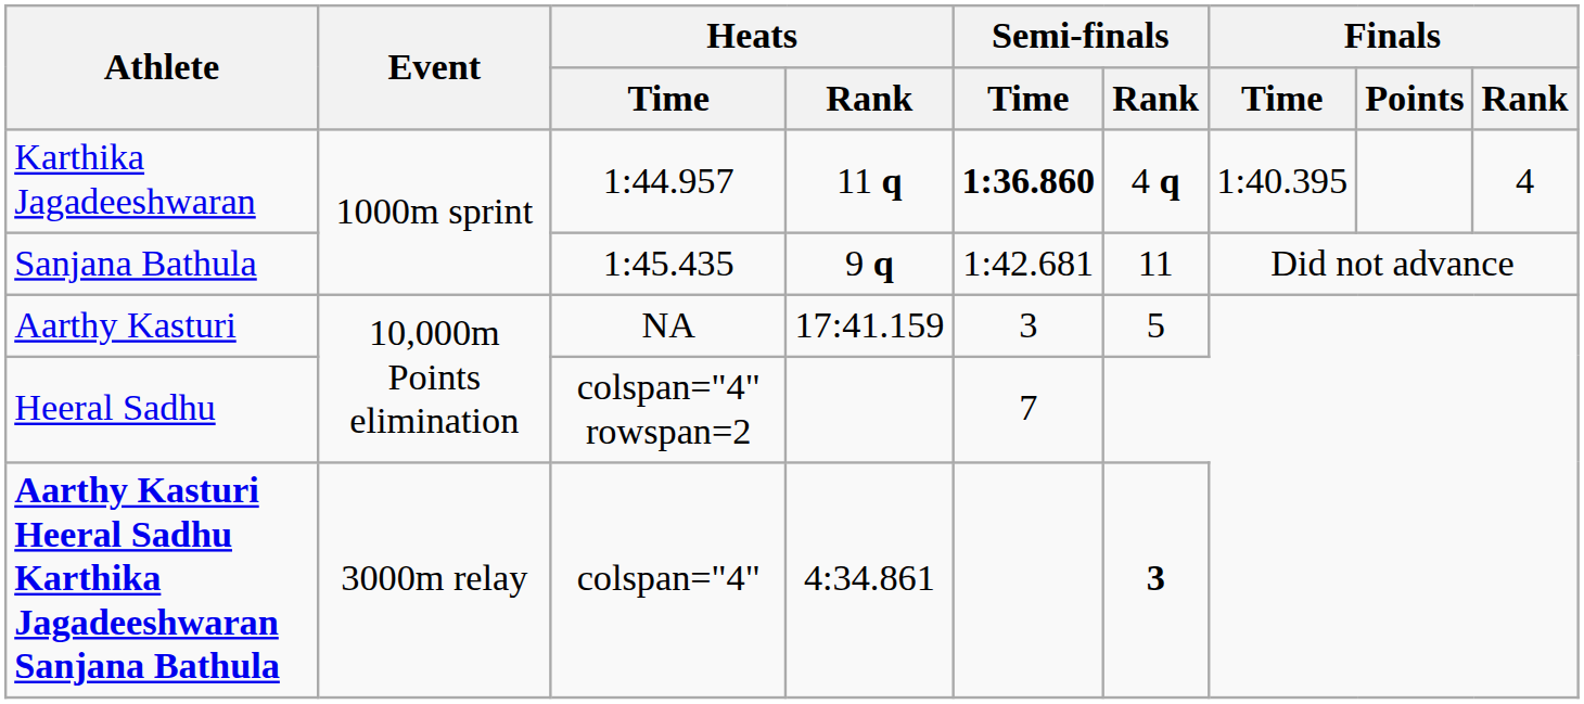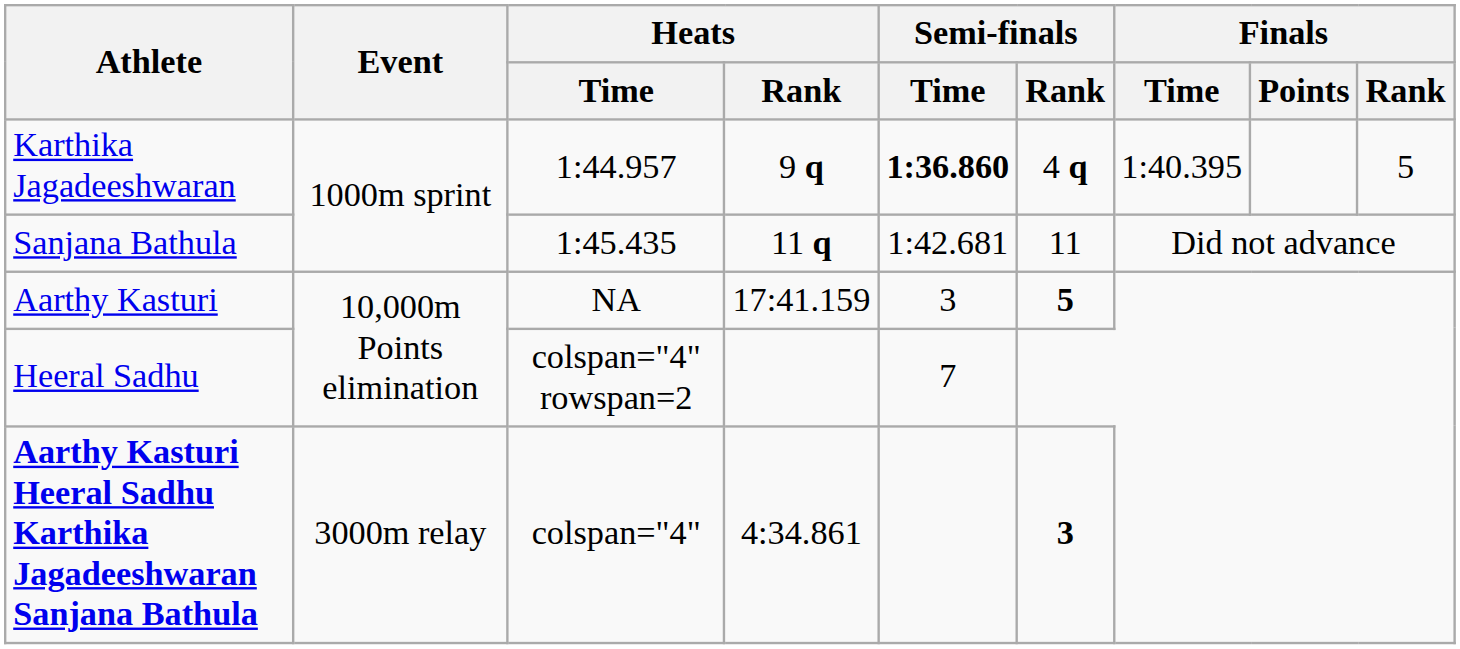Karthika Jagadeeshwaran | Heats / Rank: 11 q -> 9 q
Karthika Jagadeeshwaran | Finals / Rank: 4 -> 5
Sanjana Bathula | Heats / Rank: 9 q -> 11 q
Aarthy Kasturi | Semi-finals / Rank: normal -> bold
